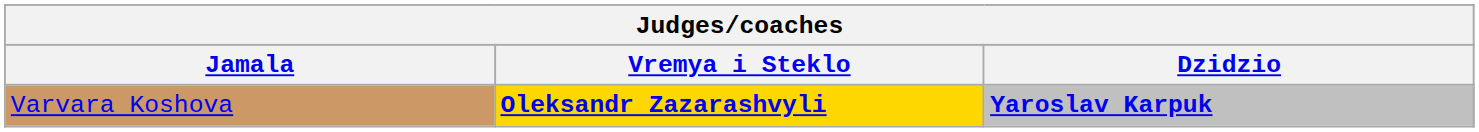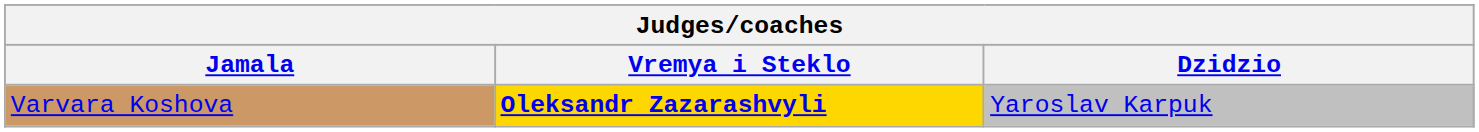Varvara Koshova | Dzidzio: bold -> normal
